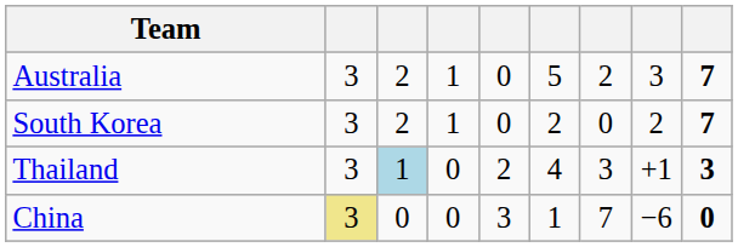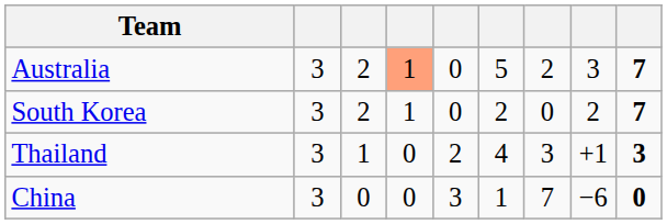Australia | column 4: no background -> lightsalmon background
Thailand | column 3: lightblue background -> no background
China | column 2: khaki background -> no background
